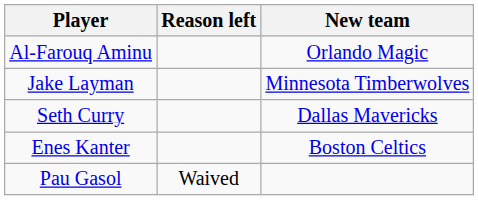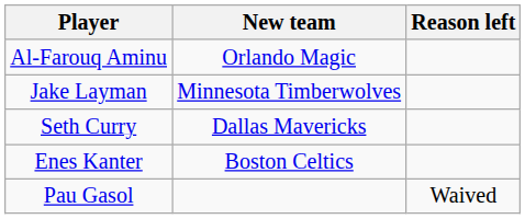columns swapped: Reason left <-> New team
